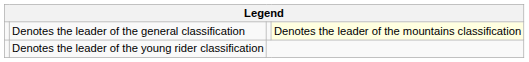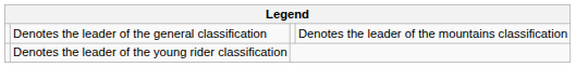Denotes the leader of the general classification | column 4: lightyellow background -> no background
